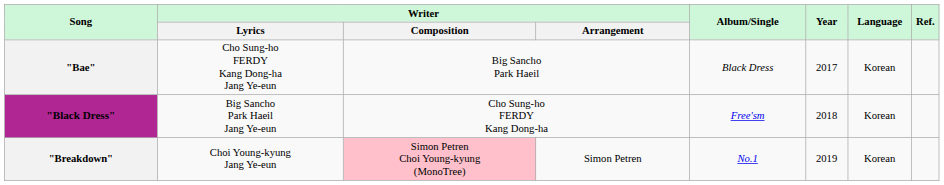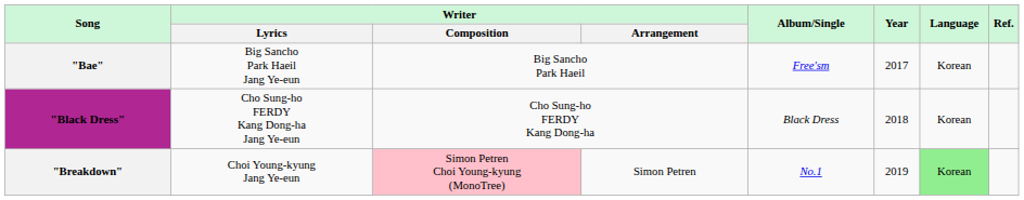"Bae" | Writer / Lyrics: Cho Sung-ho FERDY Kang Dong-ha Jang Ye-eun -> Big Sancho Park Haeil Jang Ye-eun
"Bae" | Album/Single: Black Dress -> Free'sm
"Black Dress" | Writer / Lyrics: Big Sancho Park Haeil Jang Ye-eun -> Cho Sung-ho FERDY Kang Dong-ha Jang Ye-eun
"Black Dress" | Album/Single: Free'sm -> Black Dress
"Breakdown" | Language: no background -> lightgreen background
